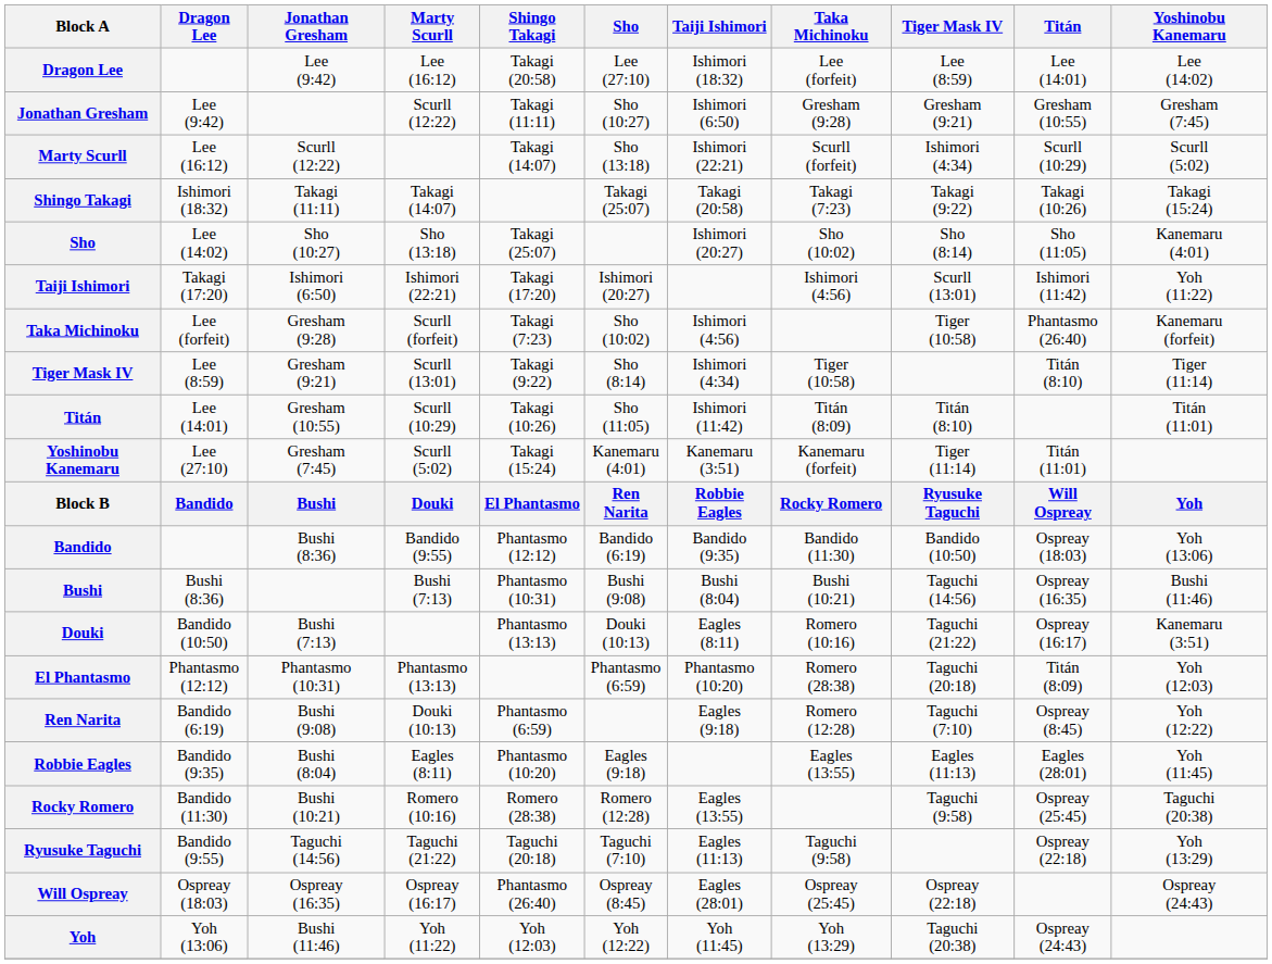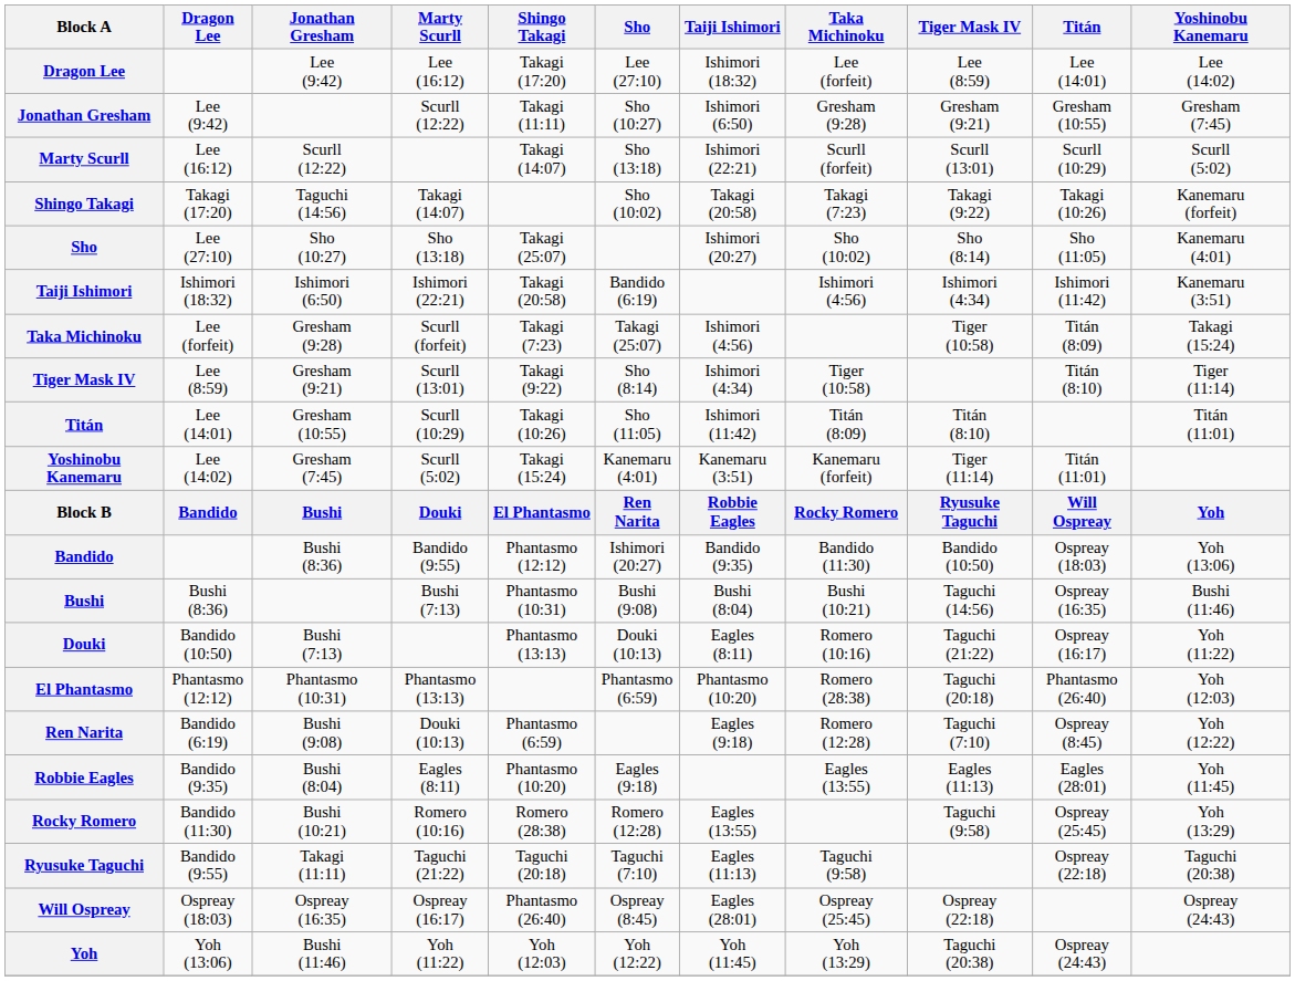row 2 | Shingo Takagi: Takagi (20:58) -> Takagi (17:20)
row 4 | Tiger Mask IV: Ishimori (4:34) -> Scurll (13:01)
row 5 | Dragon Lee: Ishimori (18:32) -> Takagi (17:20)
row 5 | Jonathan Gresham: Takagi (11:11) -> Taguchi (14:56)
row 5 | Sho: Takagi (25:07) -> Sho (10:02)
row 5 | Yoshinobu Kanemaru: Takagi (15:24) -> Kanemaru (forfeit)
row 6 | Dragon Lee: Lee (14:02) -> Lee (27:10)
row 7 | Dragon Lee: Takagi (17:20) -> Ishimori (18:32)
row 7 | Shingo Takagi: Takagi (17:20) -> Takagi (20:58)
row 7 | Sho: Ishimori (20:27) -> Bandido (6:19)
row 7 | Tiger Mask IV: Scurll (13:01) -> Ishimori (4:34)
row 7 | Yoshinobu Kanemaru: Yoh (11:22) -> Kanemaru (3:51)
row 8 | Sho: Sho (10:02) -> Takagi (25:07)
row 8 | Titán: Phantasmo (26:40) -> Titán (8:09)
row 8 | Yoshinobu Kanemaru: Kanemaru (forfeit) -> Takagi (15:24)
row 11 | Dragon Lee: Lee (27:10) -> Lee (14:02)
row 13 | Sho: Bandido (6:19) -> Ishimori (20:27)
row 15 | Yoshinobu Kanemaru: Kanemaru (3:51) -> Yoh (11:22)
row 16 | Titán: Titán (8:09) -> Phantasmo (26:40)
row 19 | Yoshinobu Kanemaru: Taguchi (20:38) -> Yoh (13:29)
row 20 | Jonathan Gresham: Taguchi (14:56) -> Takagi (11:11)
row 20 | Yoshinobu Kanemaru: Yoh (13:29) -> Taguchi (20:38)
